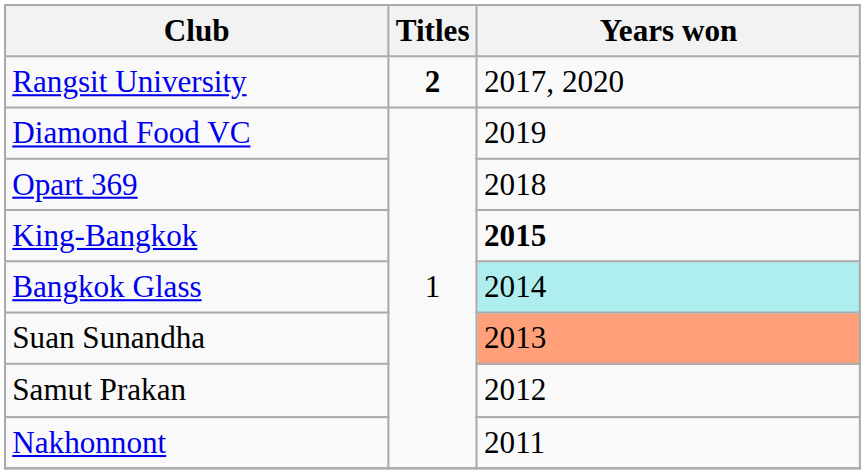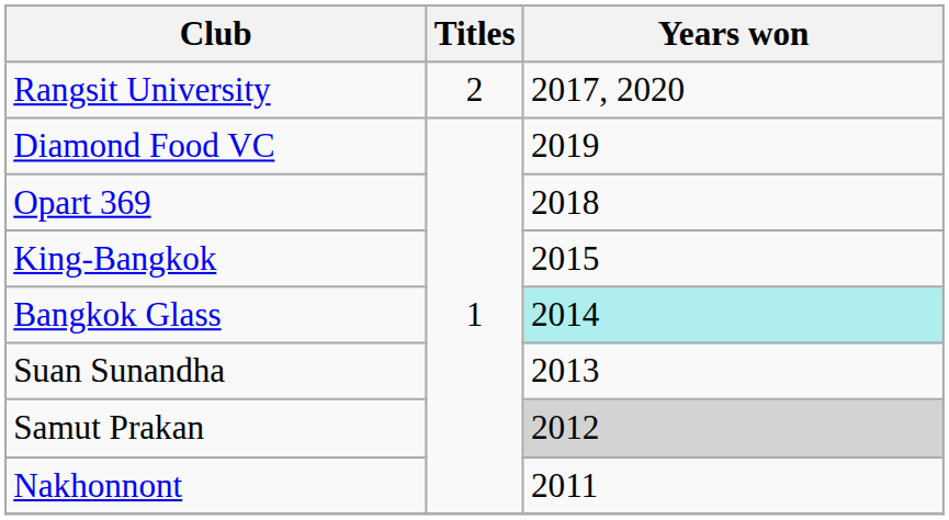Rangsit University | Titles: bold -> normal
King-Bangkok | Years won: bold -> normal
Suan Sunandha | Years won: lightsalmon background -> no background
Samut Prakan | Years won: no background -> lightgrey background
